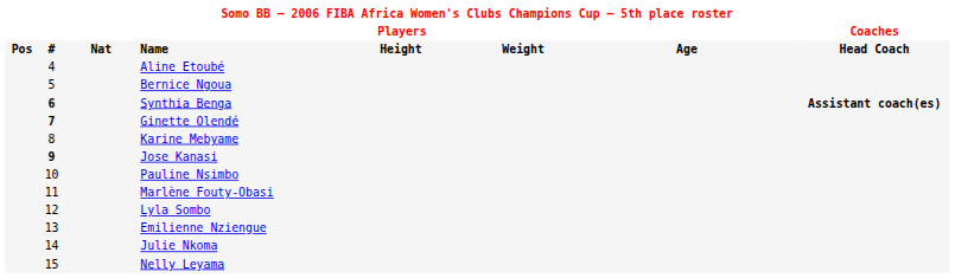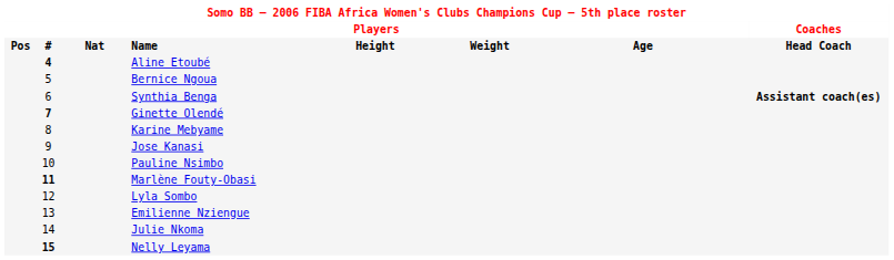Aline Etoubé | column 2: normal -> bold
Synthia Benga | column 2: bold -> normal
Jose Kanasi | column 2: bold -> normal
Marlène Fouty-Obasi | column 2: normal -> bold
Nelly Leyama | column 2: normal -> bold
